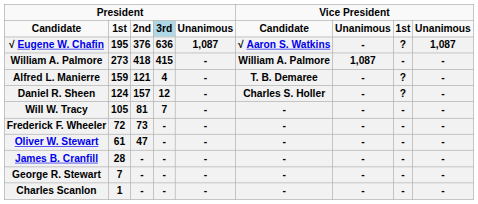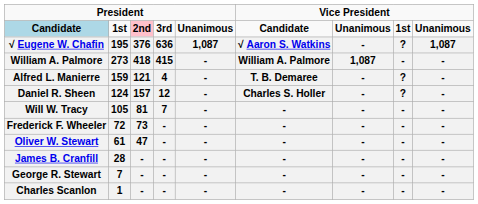row 2 | column 1: no background -> lightblue background
row 2 | column 3: no background -> pink background
row 2 | column 4: lightblue background -> no background
